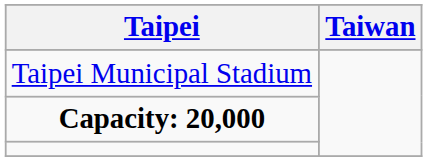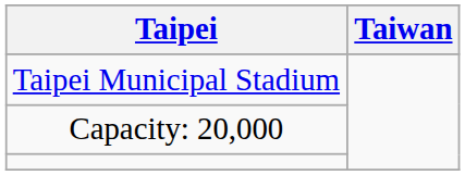Capacity: 20,000 | Taipei: bold -> normal
